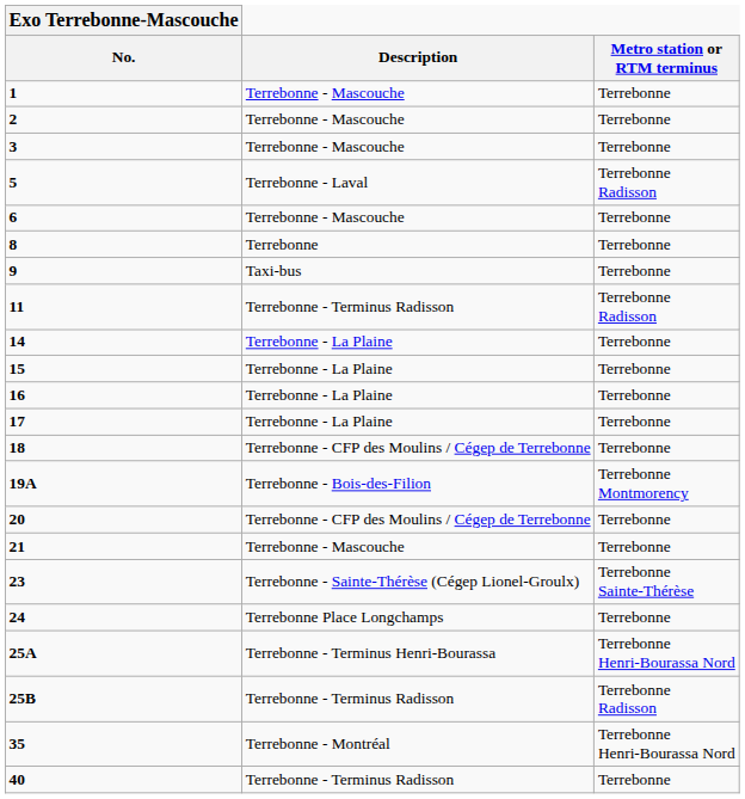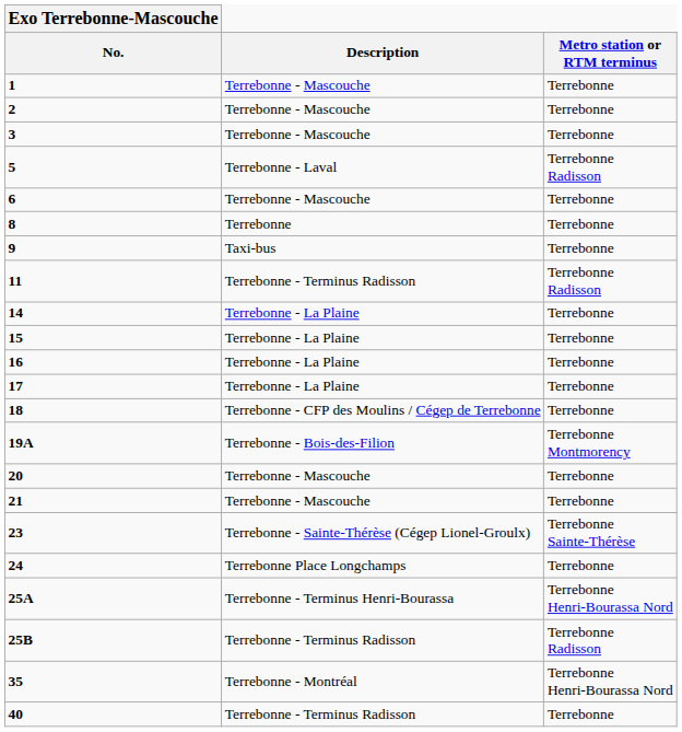20 | Description: Terrebonne - CFP des Moulins / Cégep de Terrebonne -> Terrebonne - Mascouche
